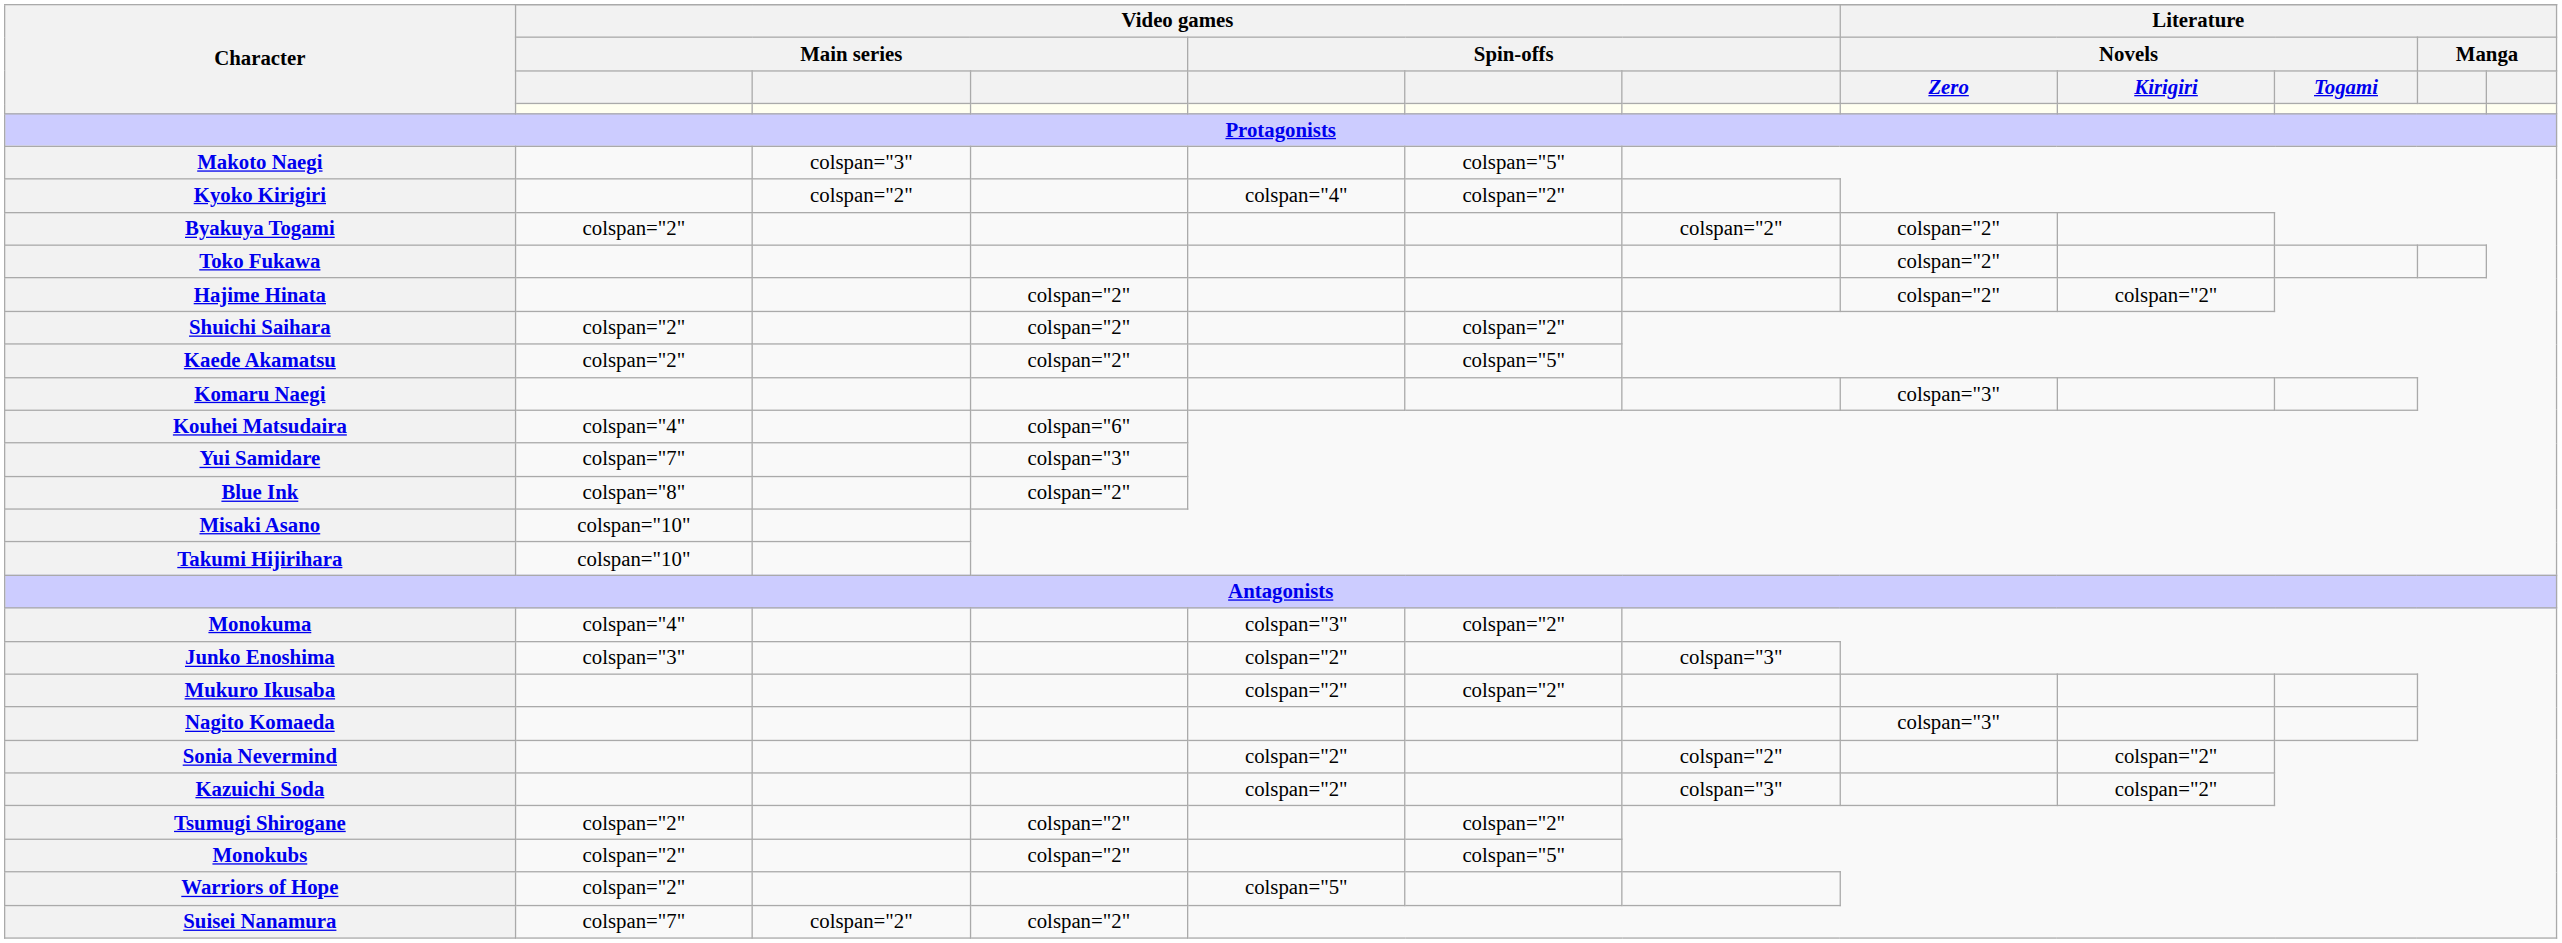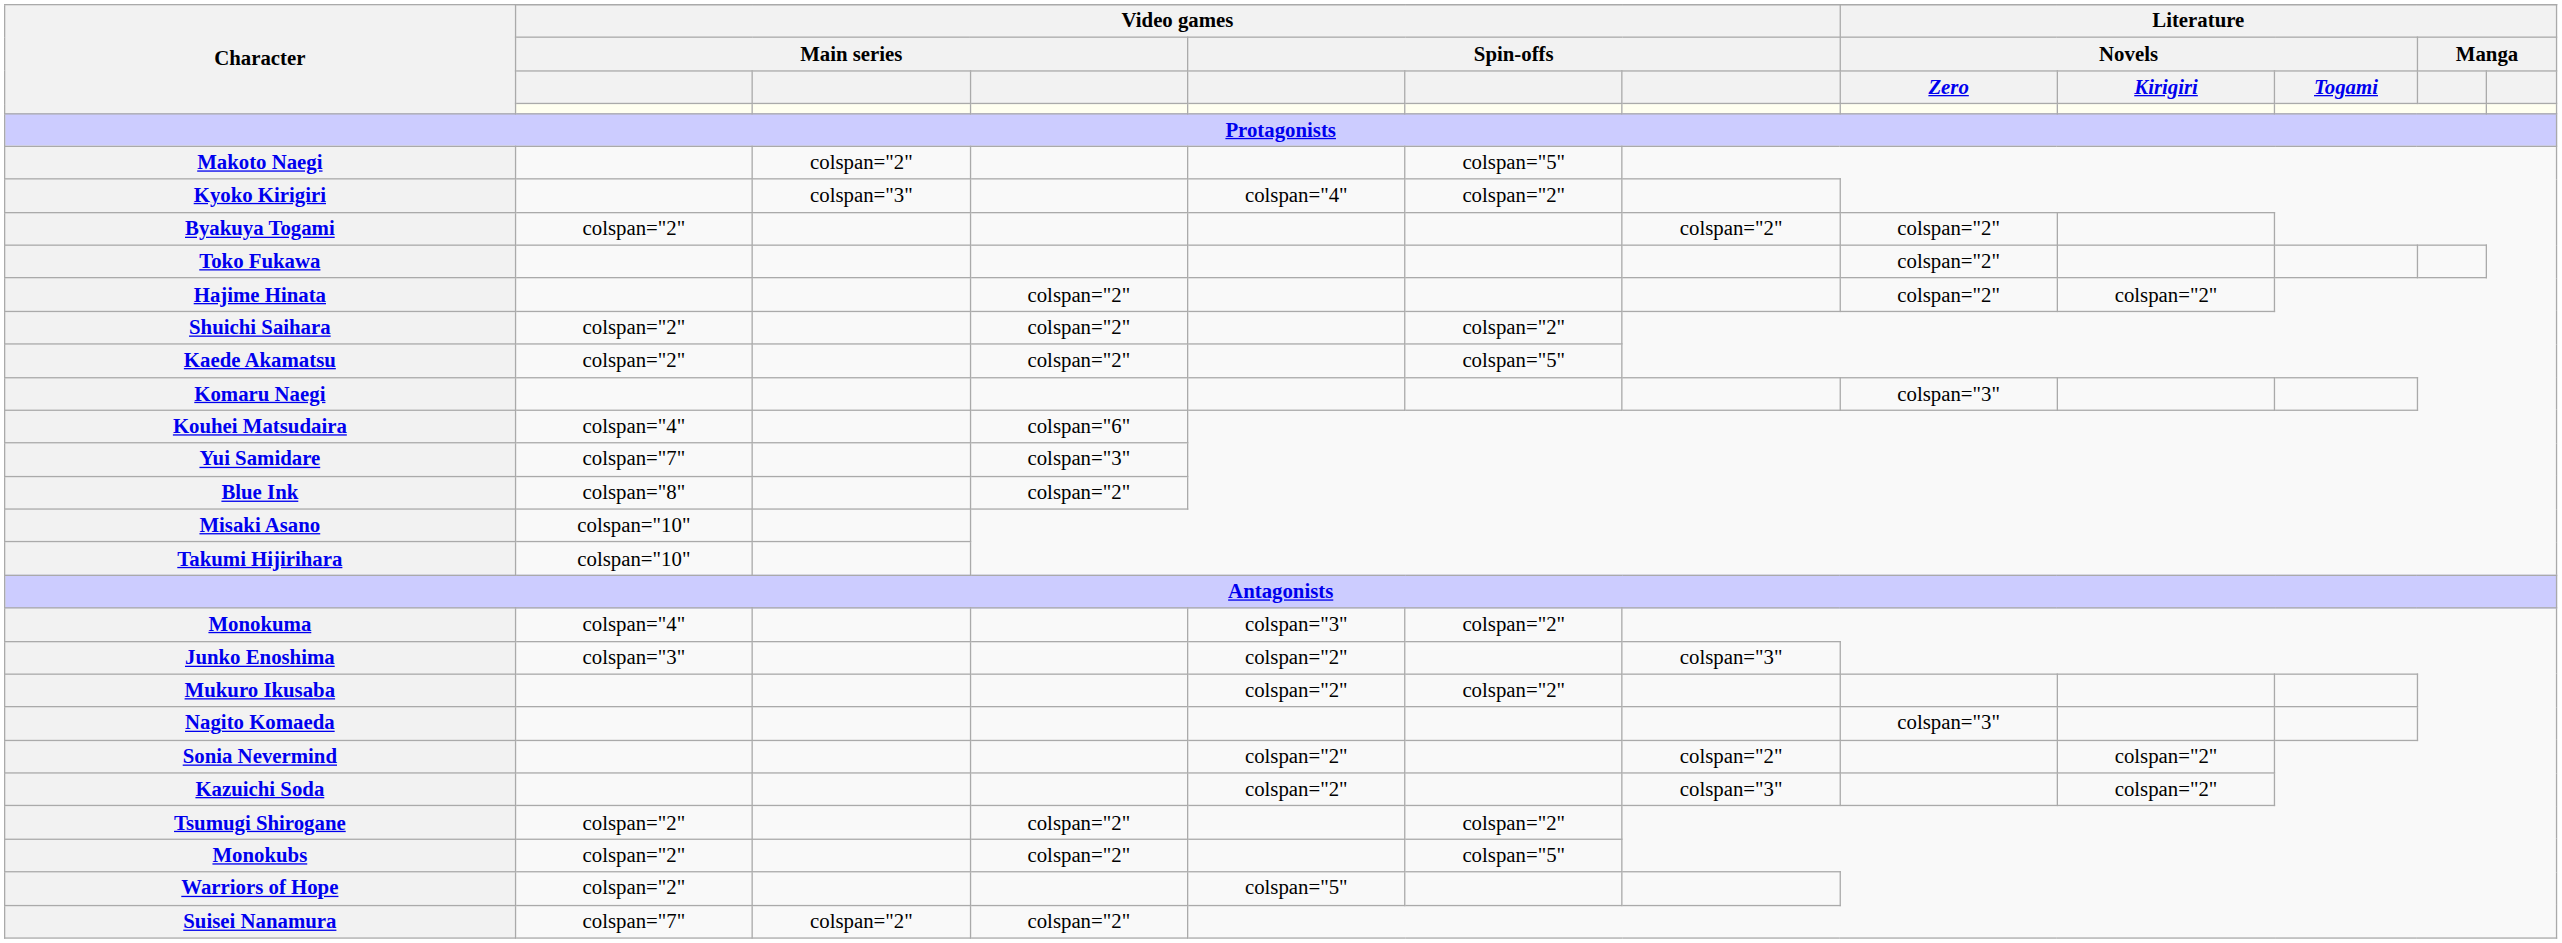Makoto Naegi | column 3: colspan="3" -> colspan="2"
Kyoko Kirigiri | column 3: colspan="2" -> colspan="3"
